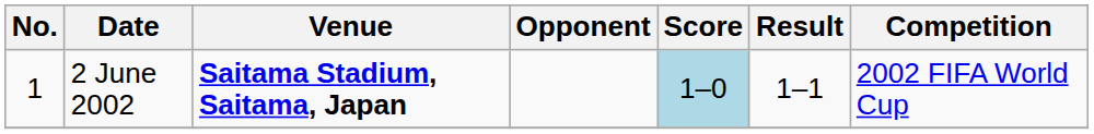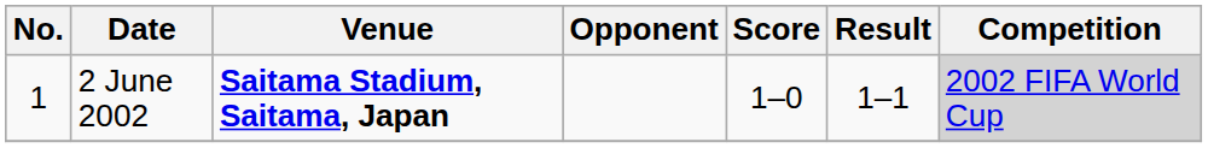2 June 2002 | Score: lightblue background -> no background
2 June 2002 | Competition: no background -> lightgrey background
